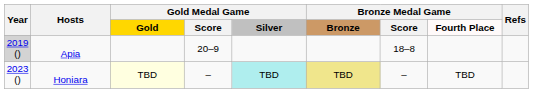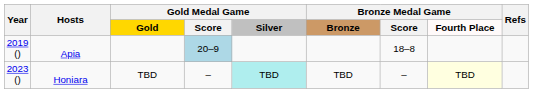Apia | Year: lightgrey background -> no background
Apia | Gold Medal Game / Score: no background -> lightblue background
Honiara | Gold Medal Game / Gold: lightyellow background -> no background
Honiara | Bronze Medal Game / Bronze: khaki background -> no background
Honiara | Bronze Medal Game / Fourth Place: no background -> lightyellow background
